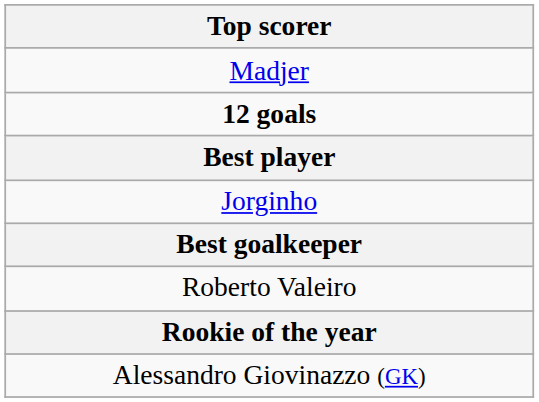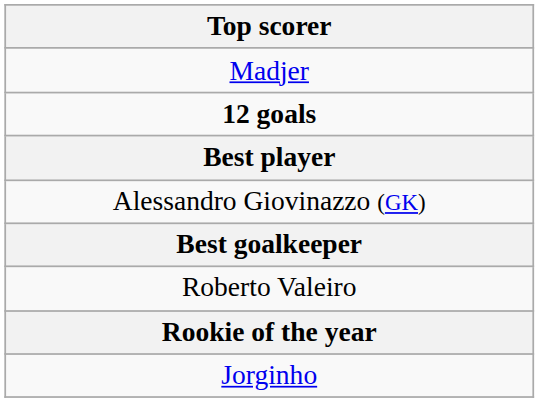row 5 | column 1: Jorginho -> Alessandro Giovinazzo (GK)
row 9 | column 1: Alessandro Giovinazzo (GK) -> Jorginho
